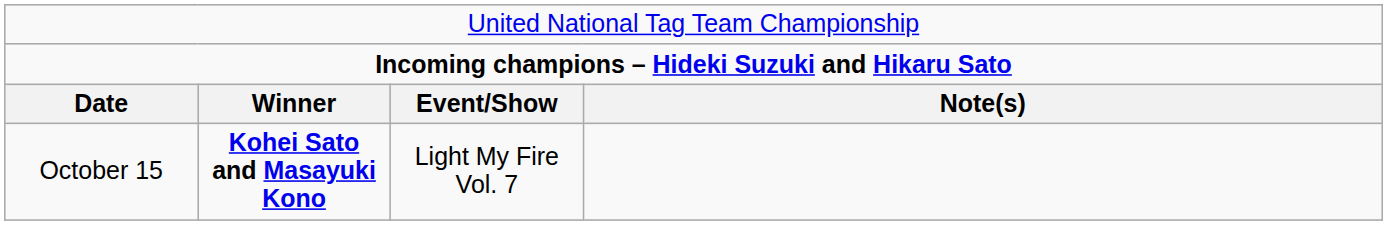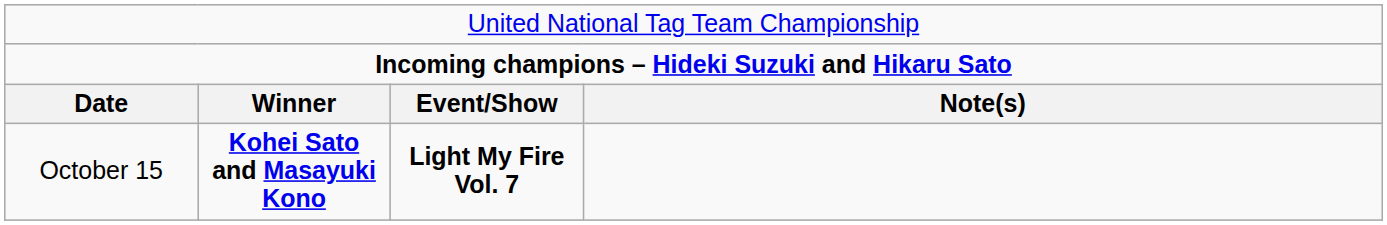October 15 | column 3: normal -> bold
